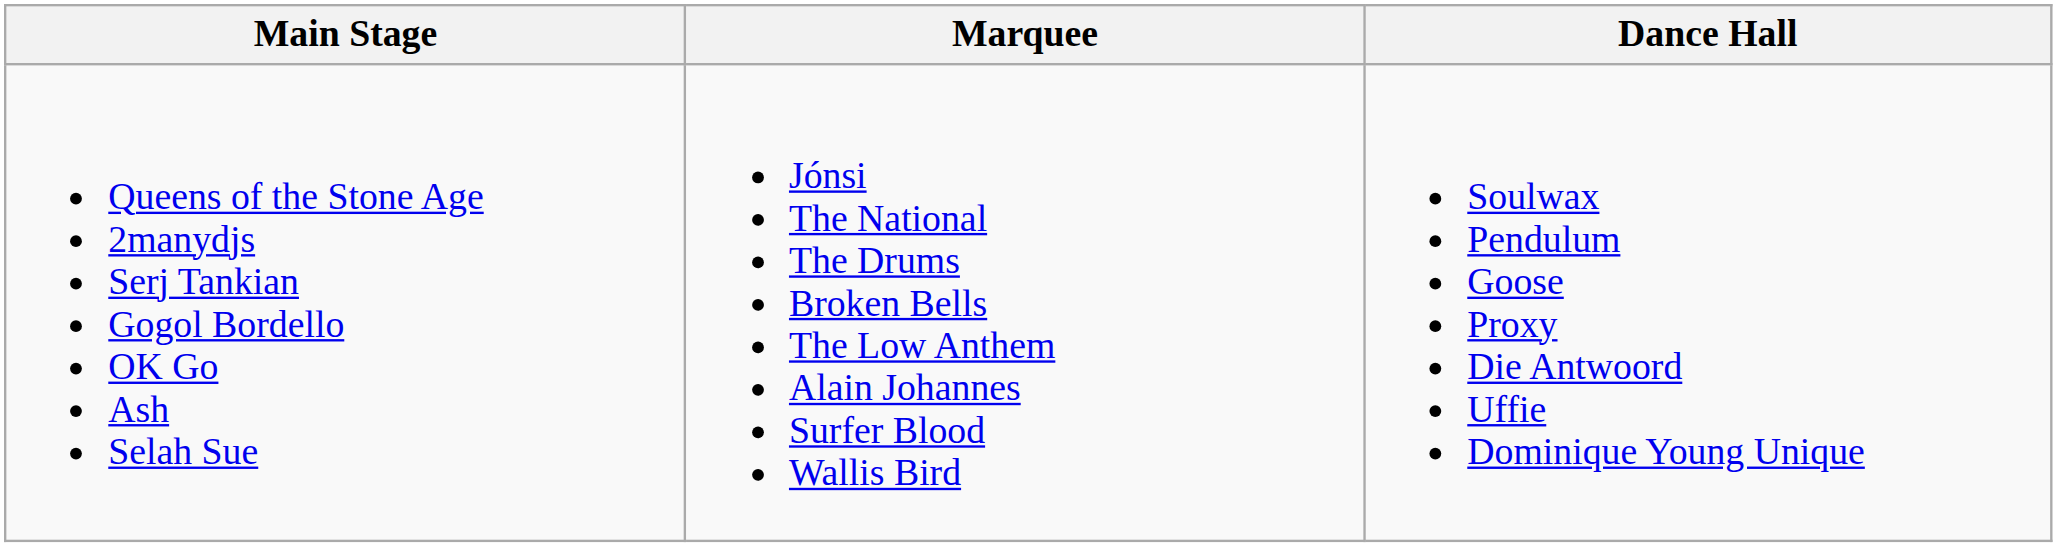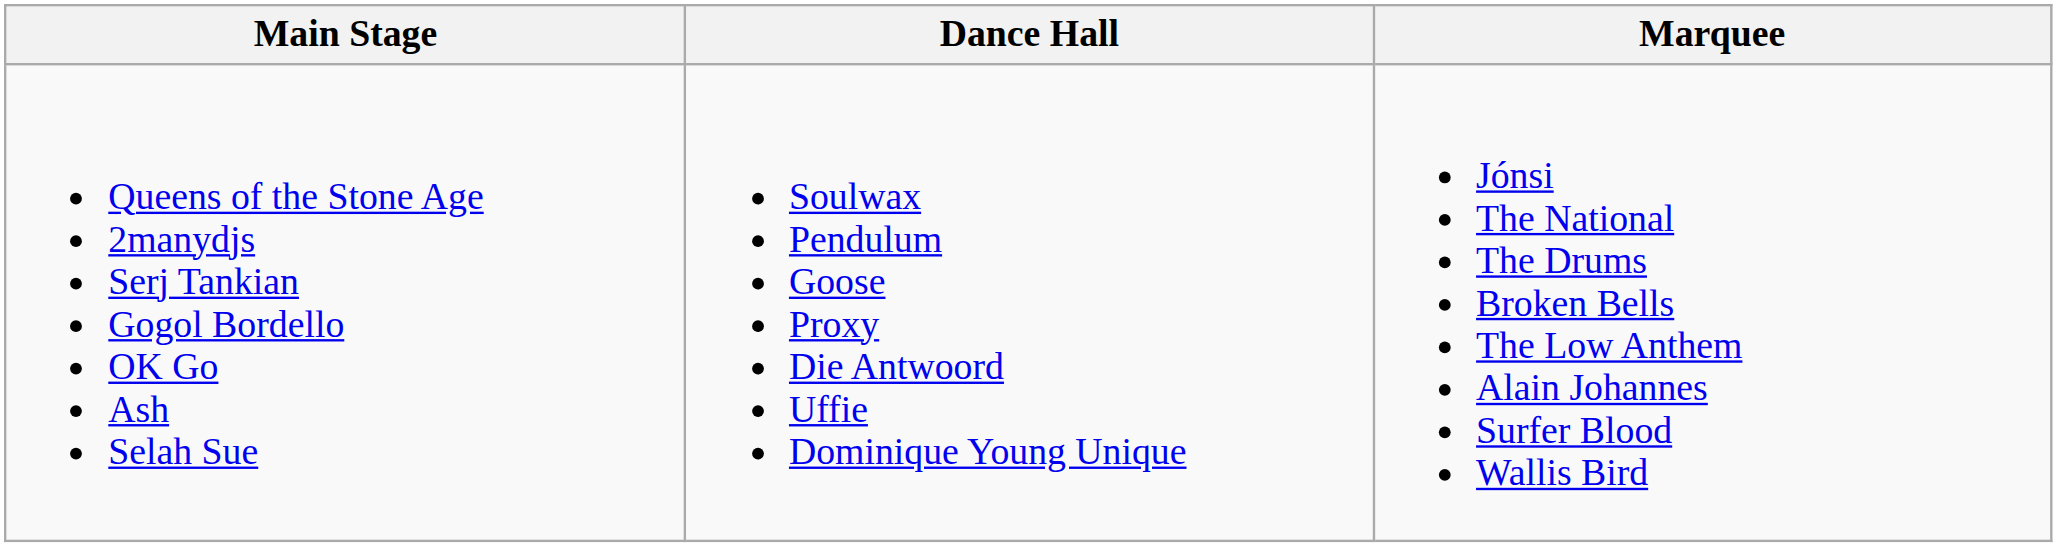columns swapped: Marquee <-> Dance Hall
